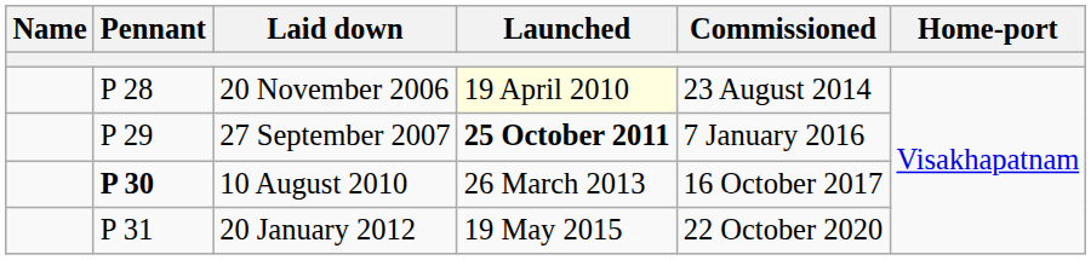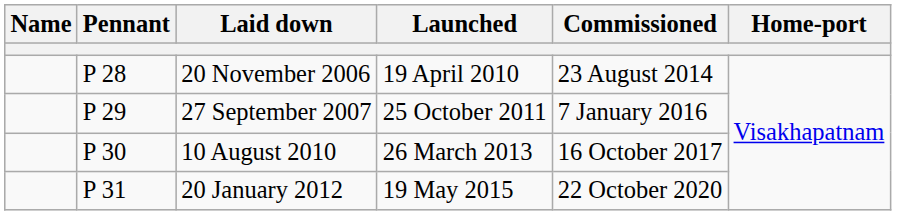20 November 2006 | Launched: lightyellow background -> no background
27 September 2007 | Launched: bold -> normal
10 August 2010 | Pennant: bold -> normal
